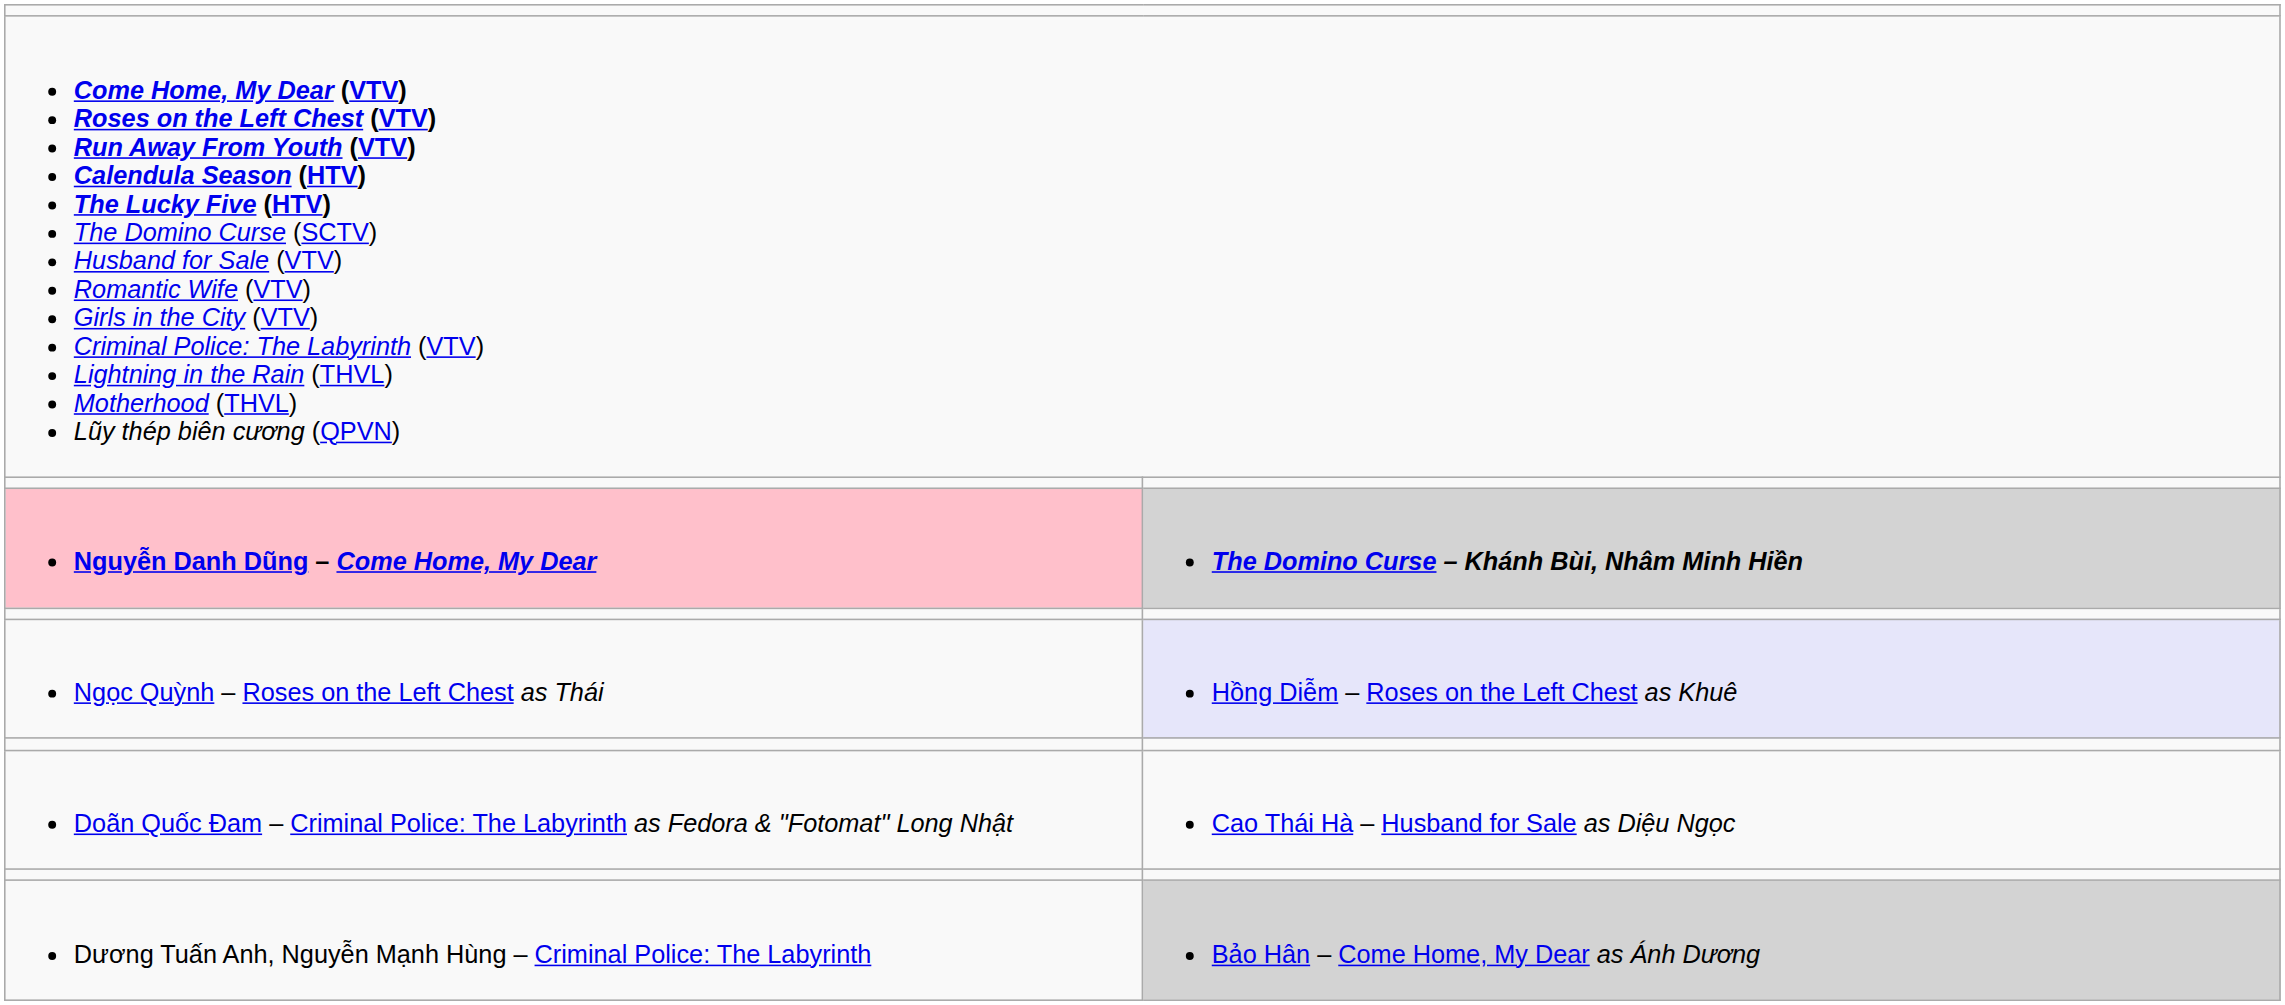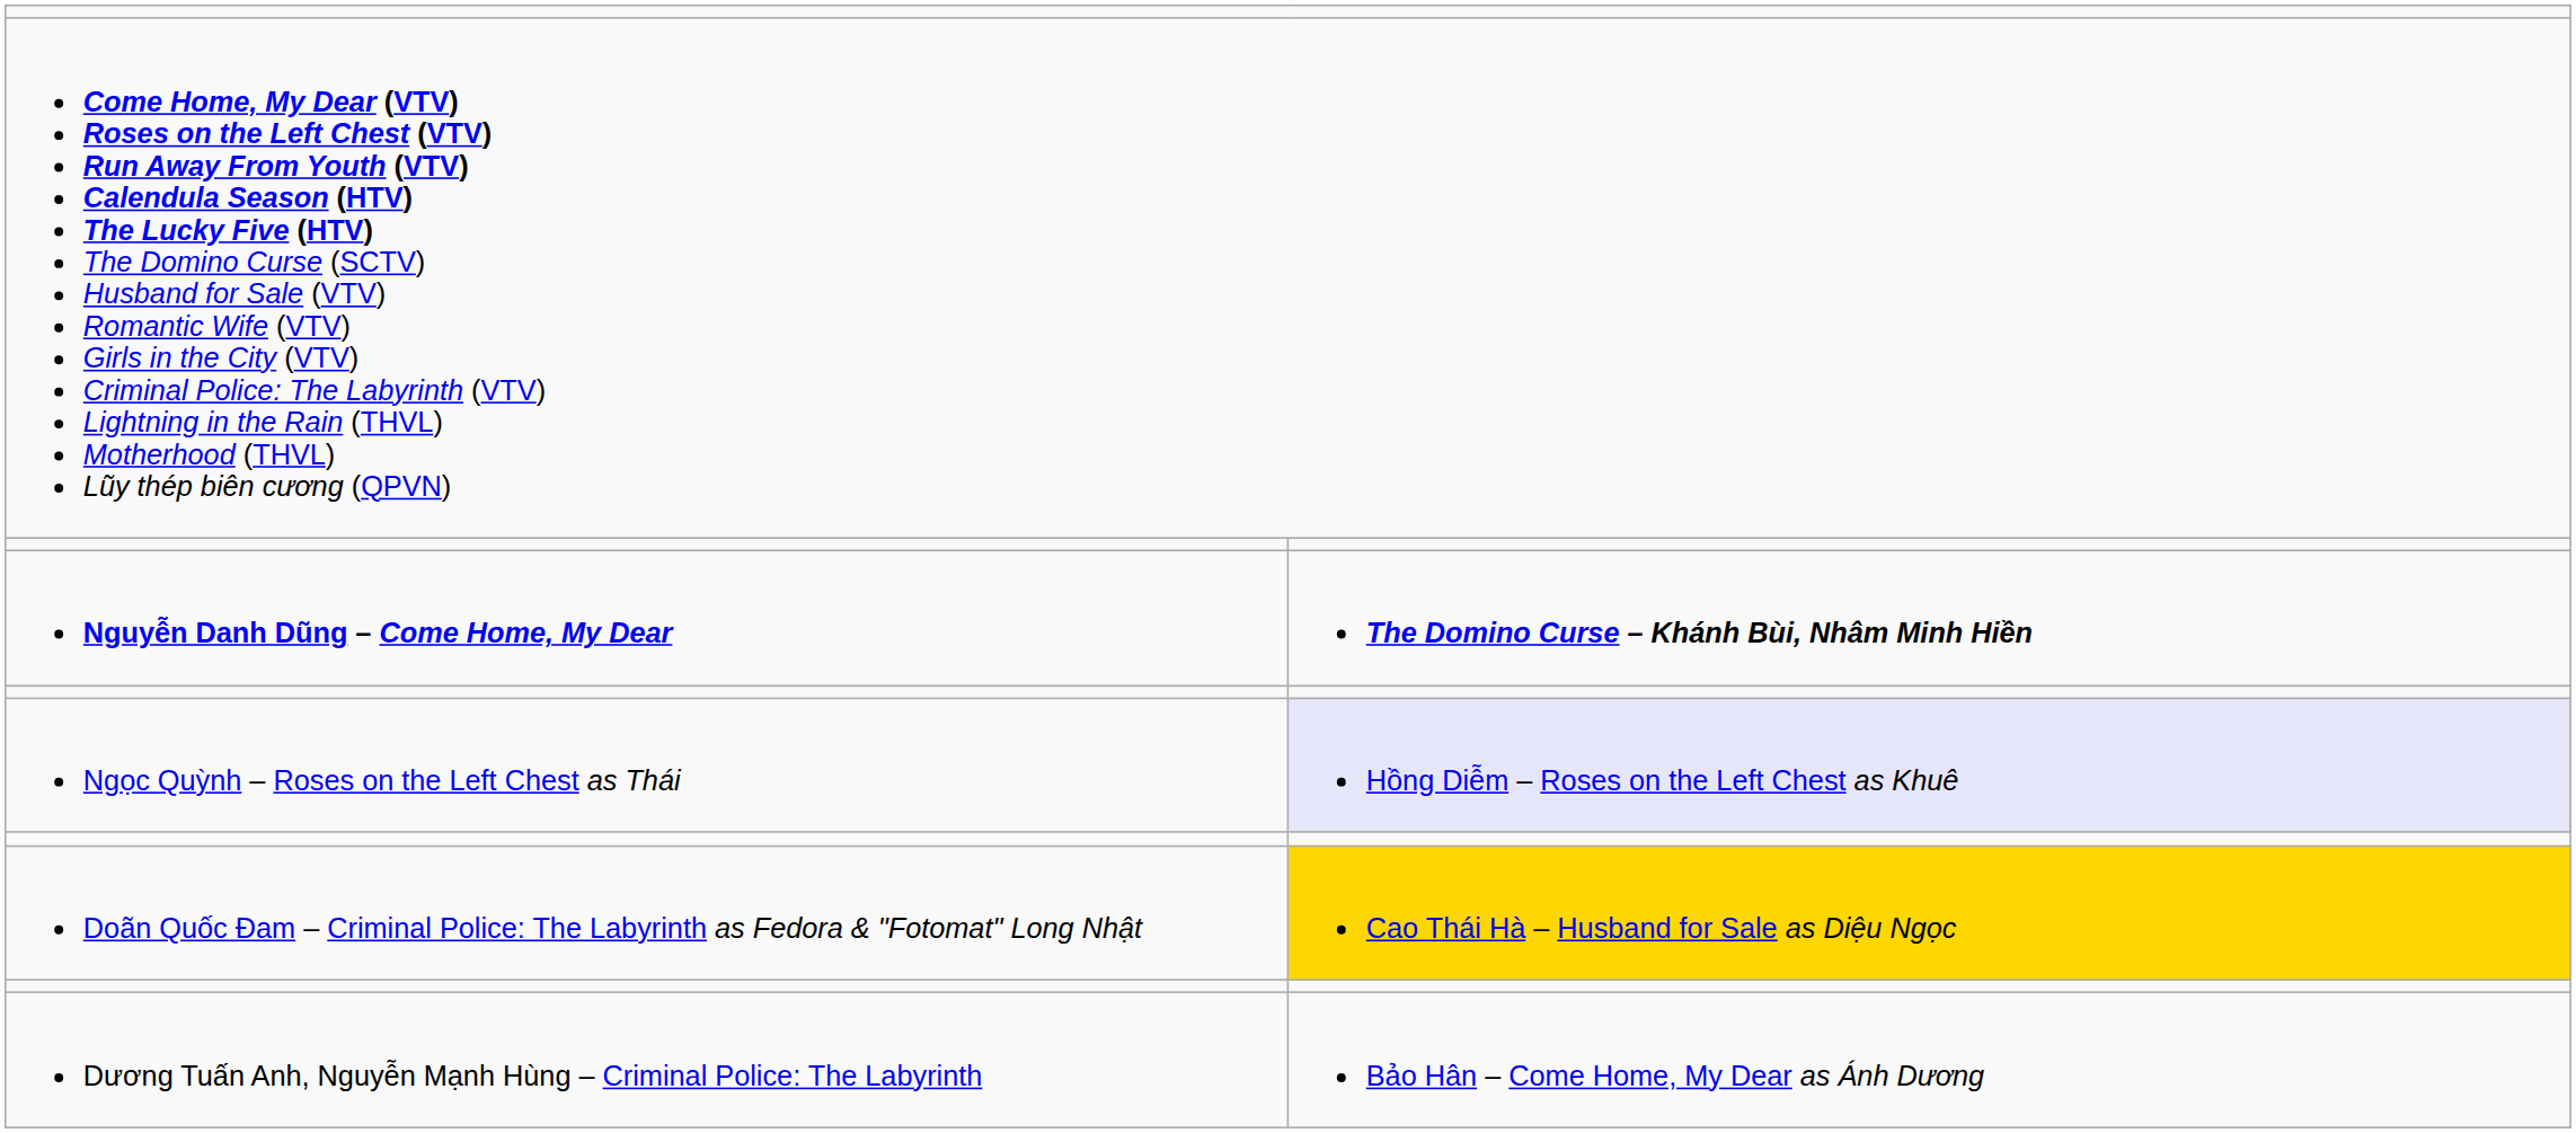row 4 | column 1: pink background -> no background
row 4 | column 2: lightgrey background -> no background
row 8 | column 2: no background -> gold background
row 10 | column 2: lightgrey background -> no background
